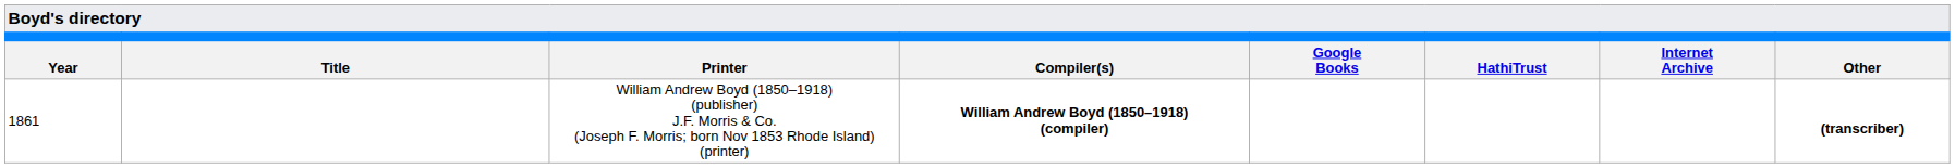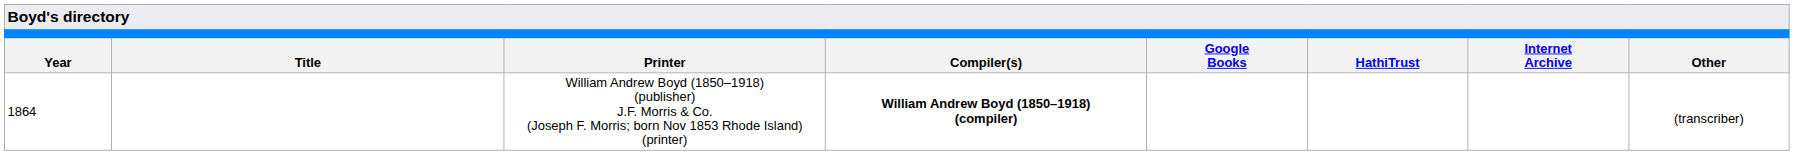row 3 | Year: 1861 -> 1864
row 3 | Other: bold -> normal
